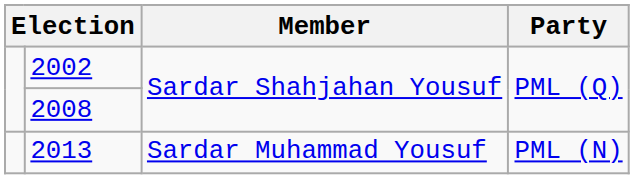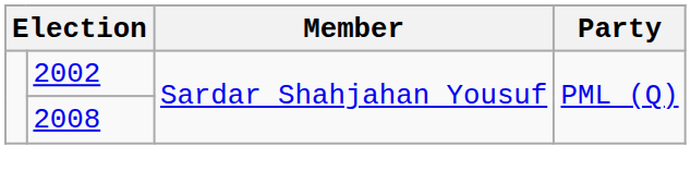- row: 2013 | Sardar Muhammad Yousuf | PML (N)
